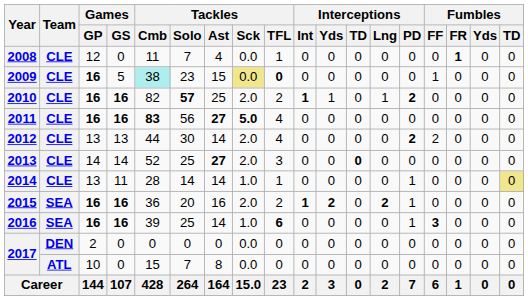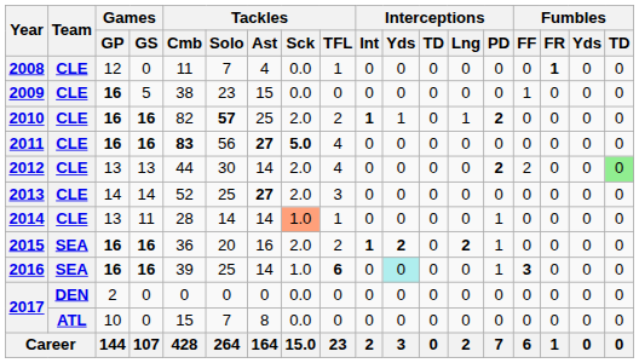2009 | Tackles / Cmb: paleturquoise background -> no background
2009 | Tackles / Sck: khaki background -> no background
2009 | Tackles / TFL: bold -> normal
2012 | Fumbles / TD: no background -> lightgreen background
2013 | Interceptions / TD: bold -> normal
2014 | Tackles / Sck: no background -> lightsalmon background
2014 | Fumbles / TD: khaki background -> no background
2016 | Interceptions / Yds: no background -> paleturquoise background
